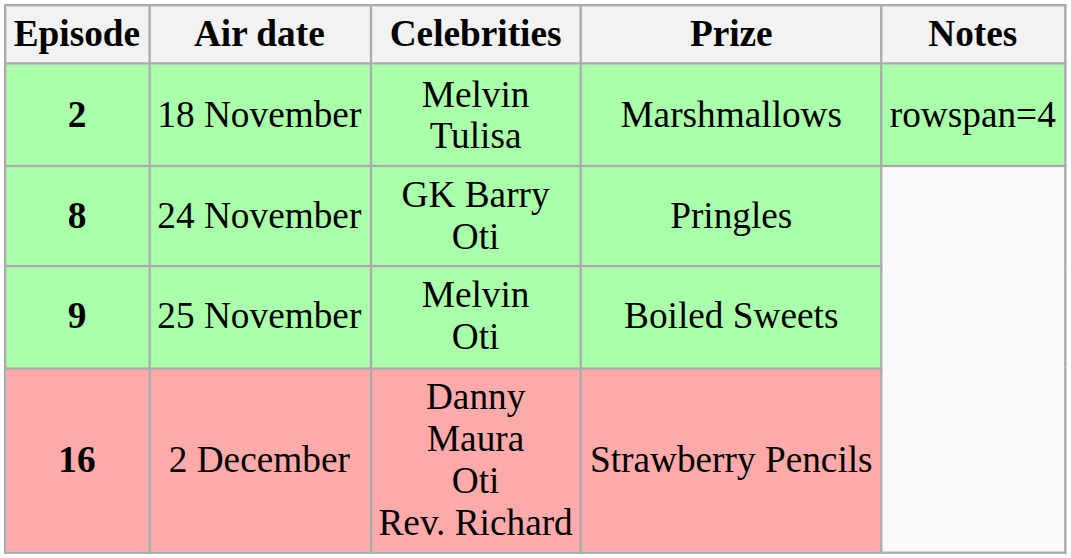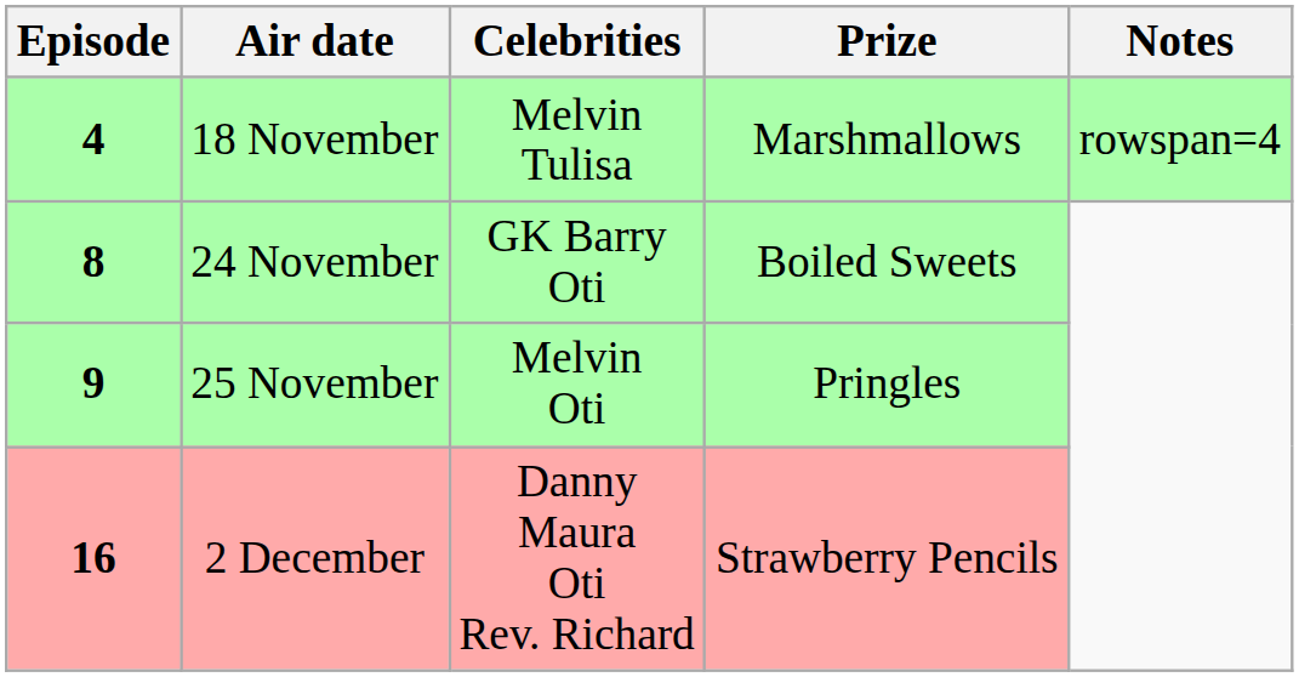18 November | Episode: 2 -> 4
24 November | Prize: Pringles -> Boiled Sweets
25 November | Prize: Boiled Sweets -> Pringles
